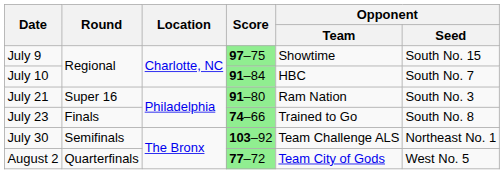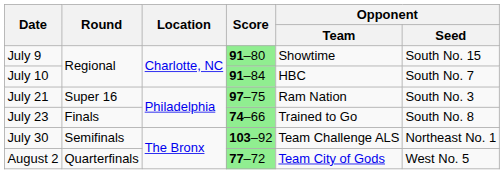July 9 | Score: 97–75 -> 91–80
July 21 | Score: 91–80 -> 97–75
